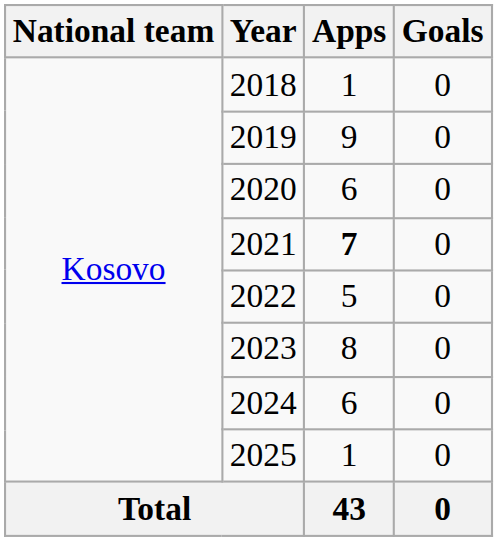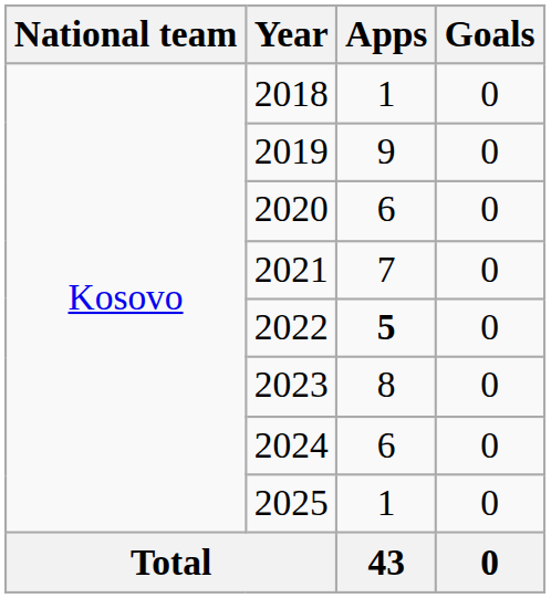2021 | Apps: bold -> normal
2022 | Apps: normal -> bold
